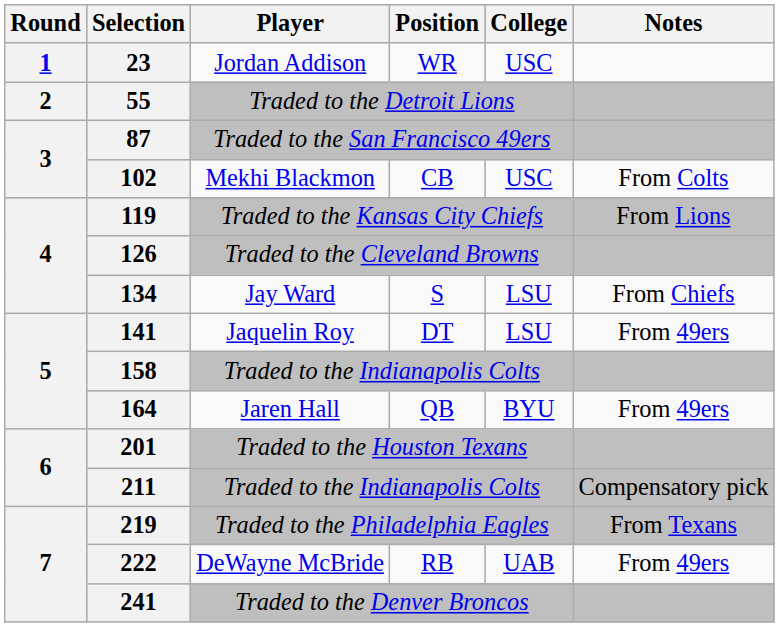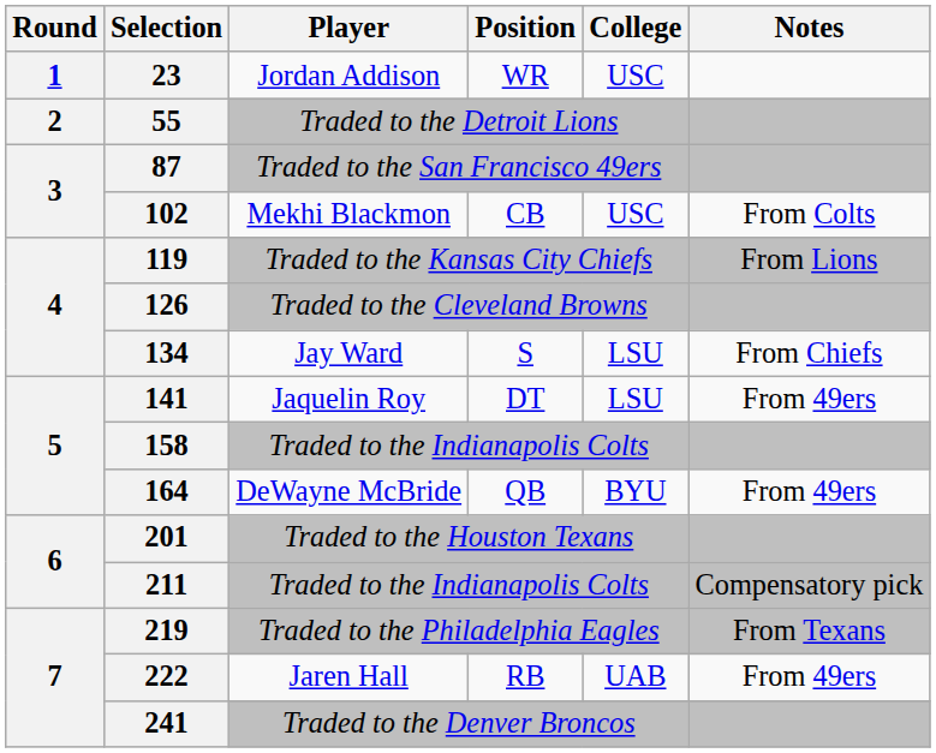164 | Player: Jaren Hall -> DeWayne McBride
222 | Player: DeWayne McBride -> Jaren Hall
